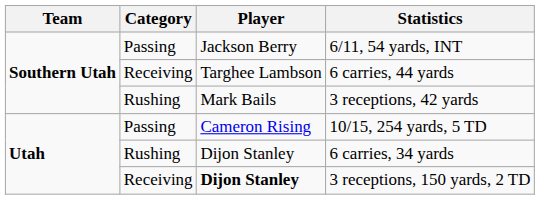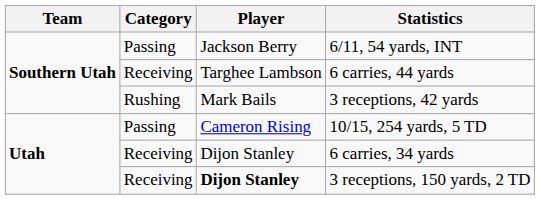6 carries, 34 yards | Category: Rushing -> Receiving
